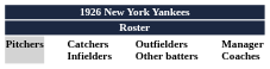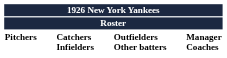Pitchers | column 1: lightgrey background -> no background
